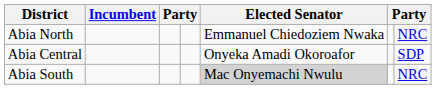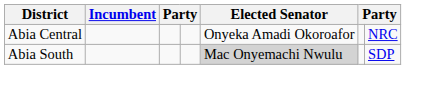- row: Abia North | Emmanuel Chiedoziem Nwaka | NRC
Abia Central | column 7: SDP -> NRC
Abia South | column 7: NRC -> SDP
